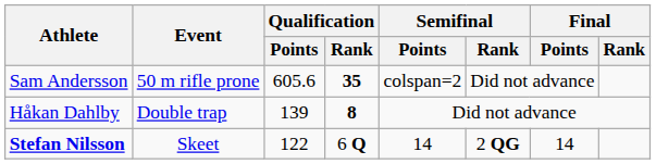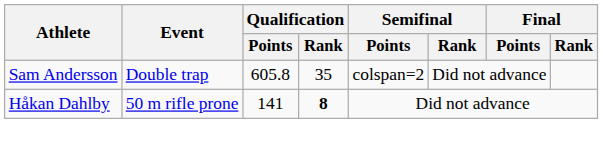Sam Andersson | Event: 50 m rifle prone -> Double trap
Sam Andersson | Qualification / Points: 605.6 -> 605.8
Sam Andersson | Qualification / Rank: bold -> normal
Håkan Dahlby | Event: Double trap -> 50 m rifle prone
Håkan Dahlby | Qualification / Points: 139 -> 141
- row: Stefan Nilsson | Skeet | 122 | 6 Q | 14 | 2 QG | 14
